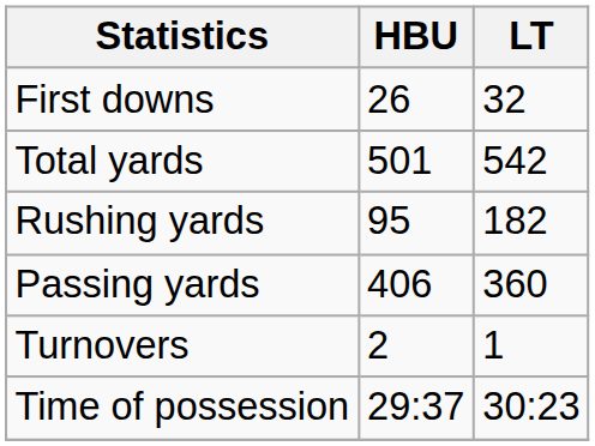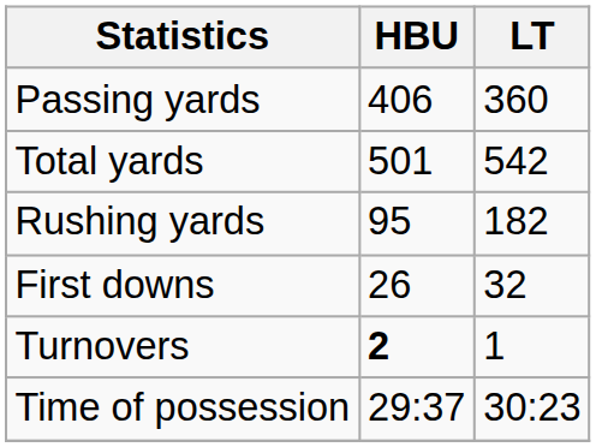rows swapped: First downs <-> Passing yards
Turnovers | HBU: normal -> bold
